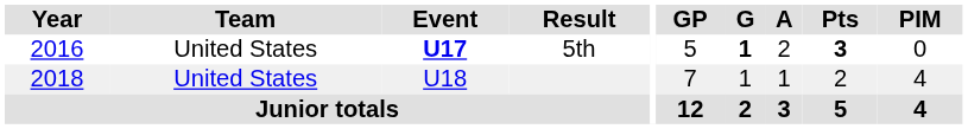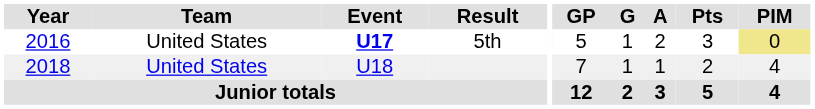5th | G: bold -> normal
5th | Pts: bold -> normal
5th | PIM: no background -> khaki background
